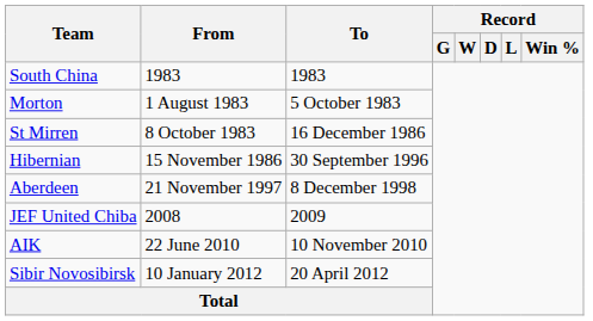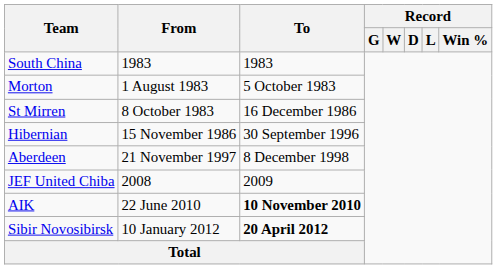AIK | To: normal -> bold
Sibir Novosibirsk | To: normal -> bold
